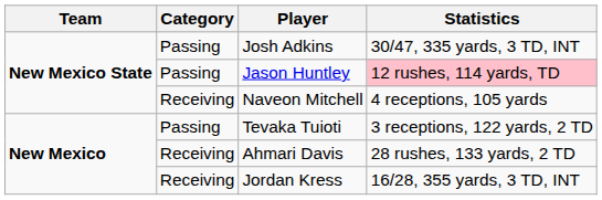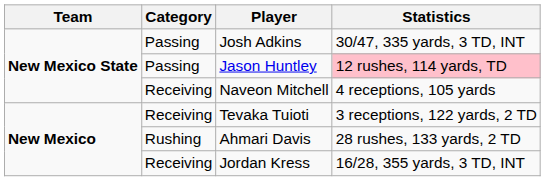Tevaka Tuioti | Category: Passing -> Receiving
Ahmari Davis | Category: Receiving -> Rushing
